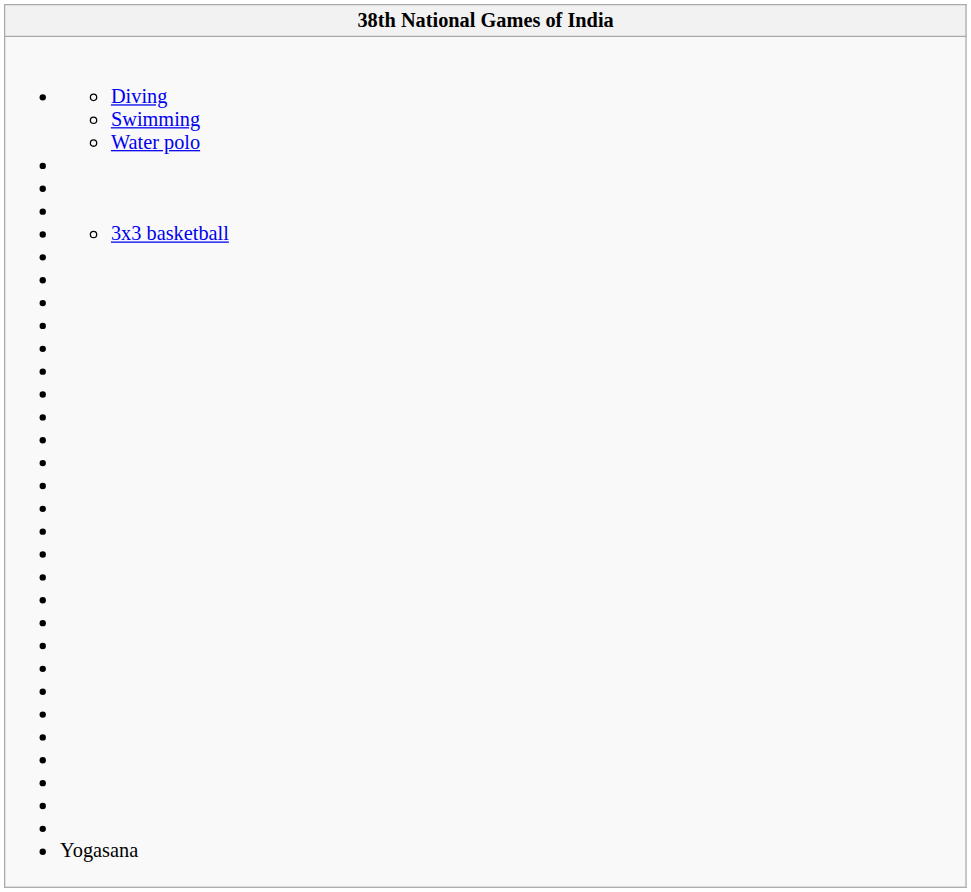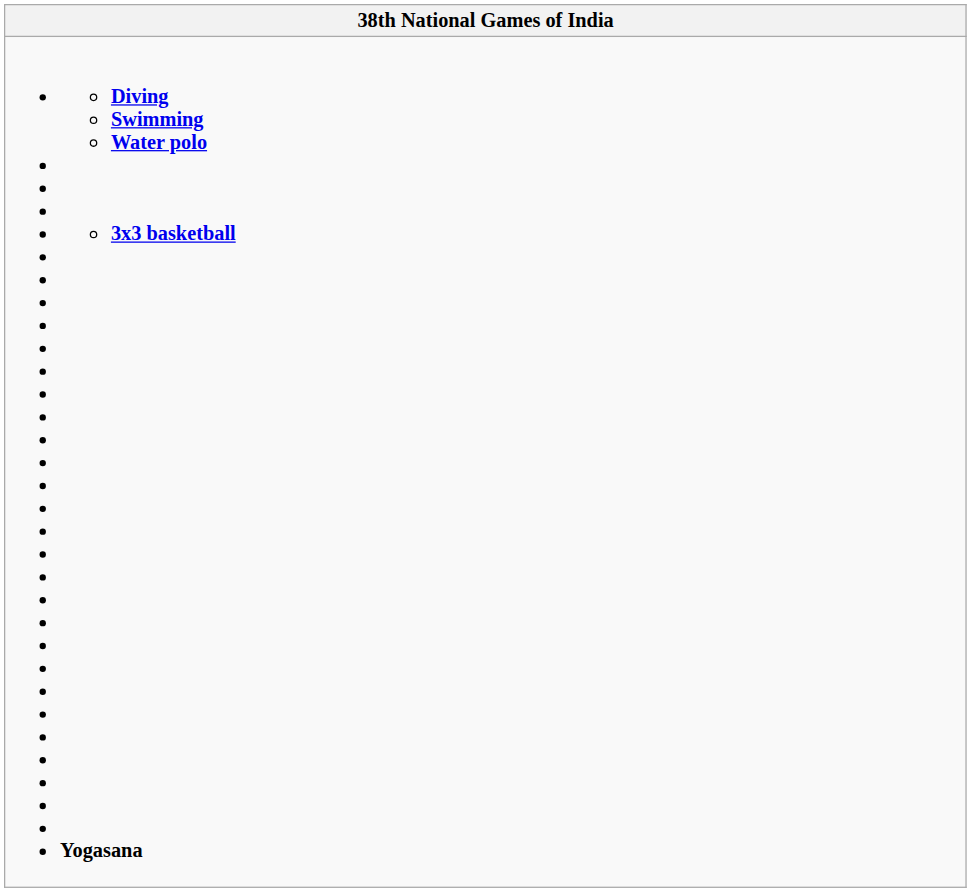row 2 | column 1: normal -> bold
